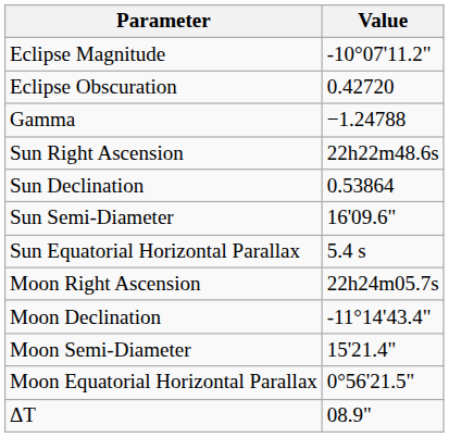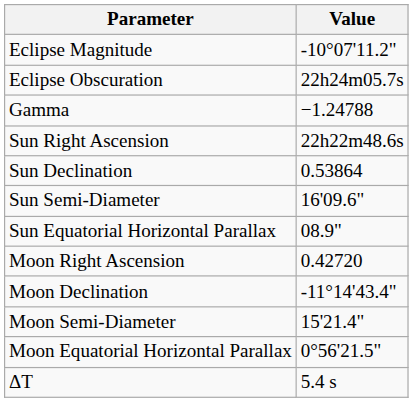Eclipse Obscuration | Value: 0.42720 -> 22h24m05.7s
Sun Equatorial Horizontal Parallax | Value: 5.4 s -> 08.9"
Moon Right Ascension | Value: 22h24m05.7s -> 0.42720
ΔT | Value: 08.9" -> 5.4 s
